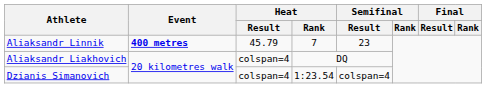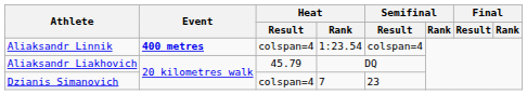Aliaksandr Linnik | Heat / Result: 45.79 -> colspan=4
Aliaksandr Linnik | Heat / Rank: 7 -> 1:23.54
Aliaksandr Linnik | Semifinal / Result: 23 -> colspan=4
Aliaksandr Liakhovich | Heat / Result: colspan=4 -> 45.79
Dzianis Simanovich | Heat / Rank: 1:23.54 -> 7
Dzianis Simanovich | Semifinal / Result: colspan=4 -> 23
